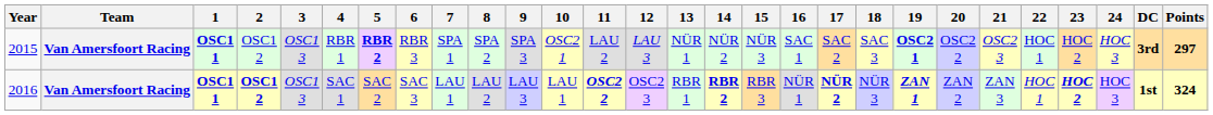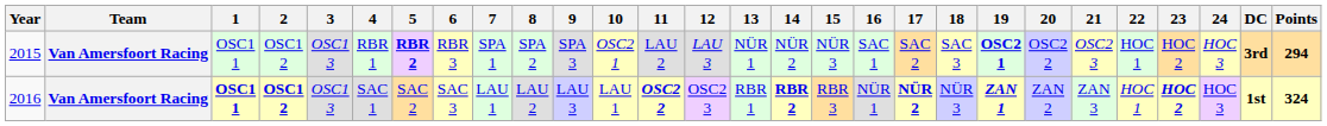2015 | 1: bold -> normal
2015 | Points: 297 -> 294
